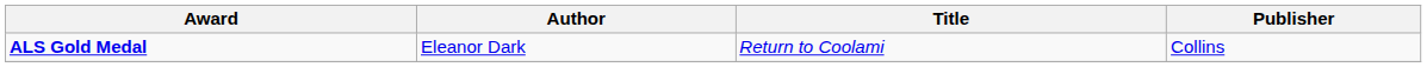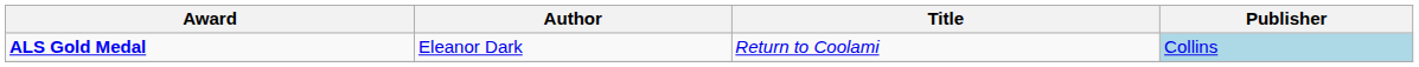ALS Gold Medal | Publisher: no background -> lightblue background
